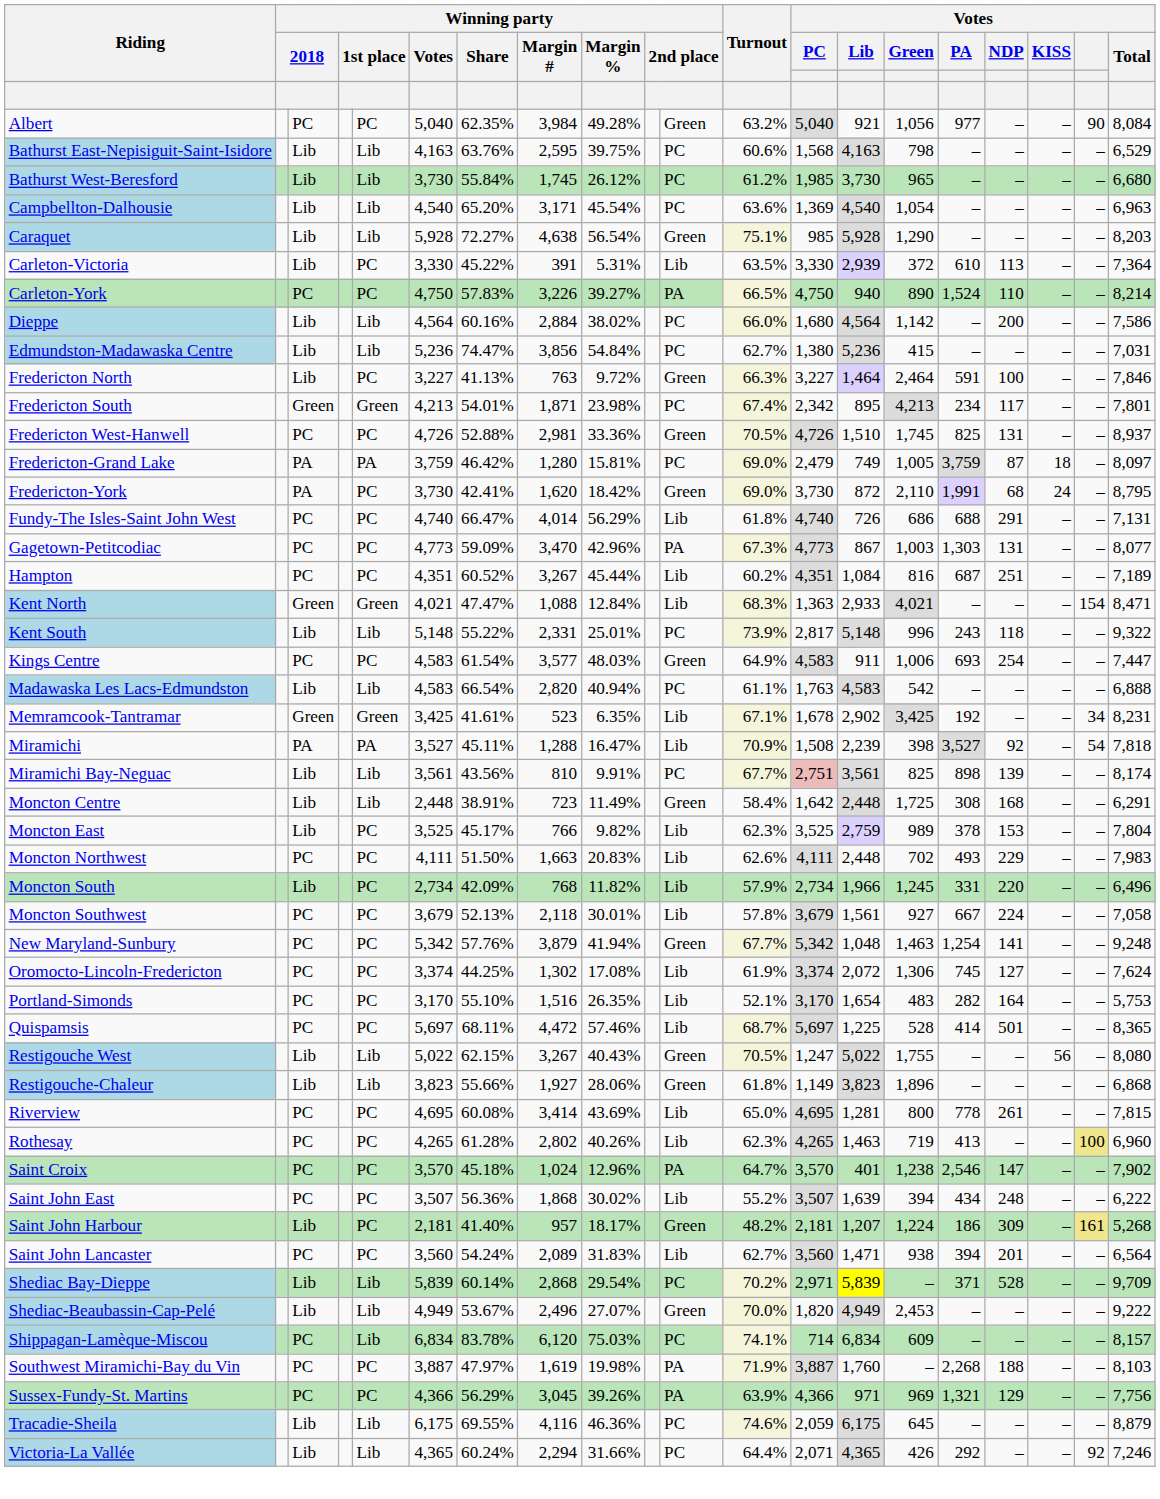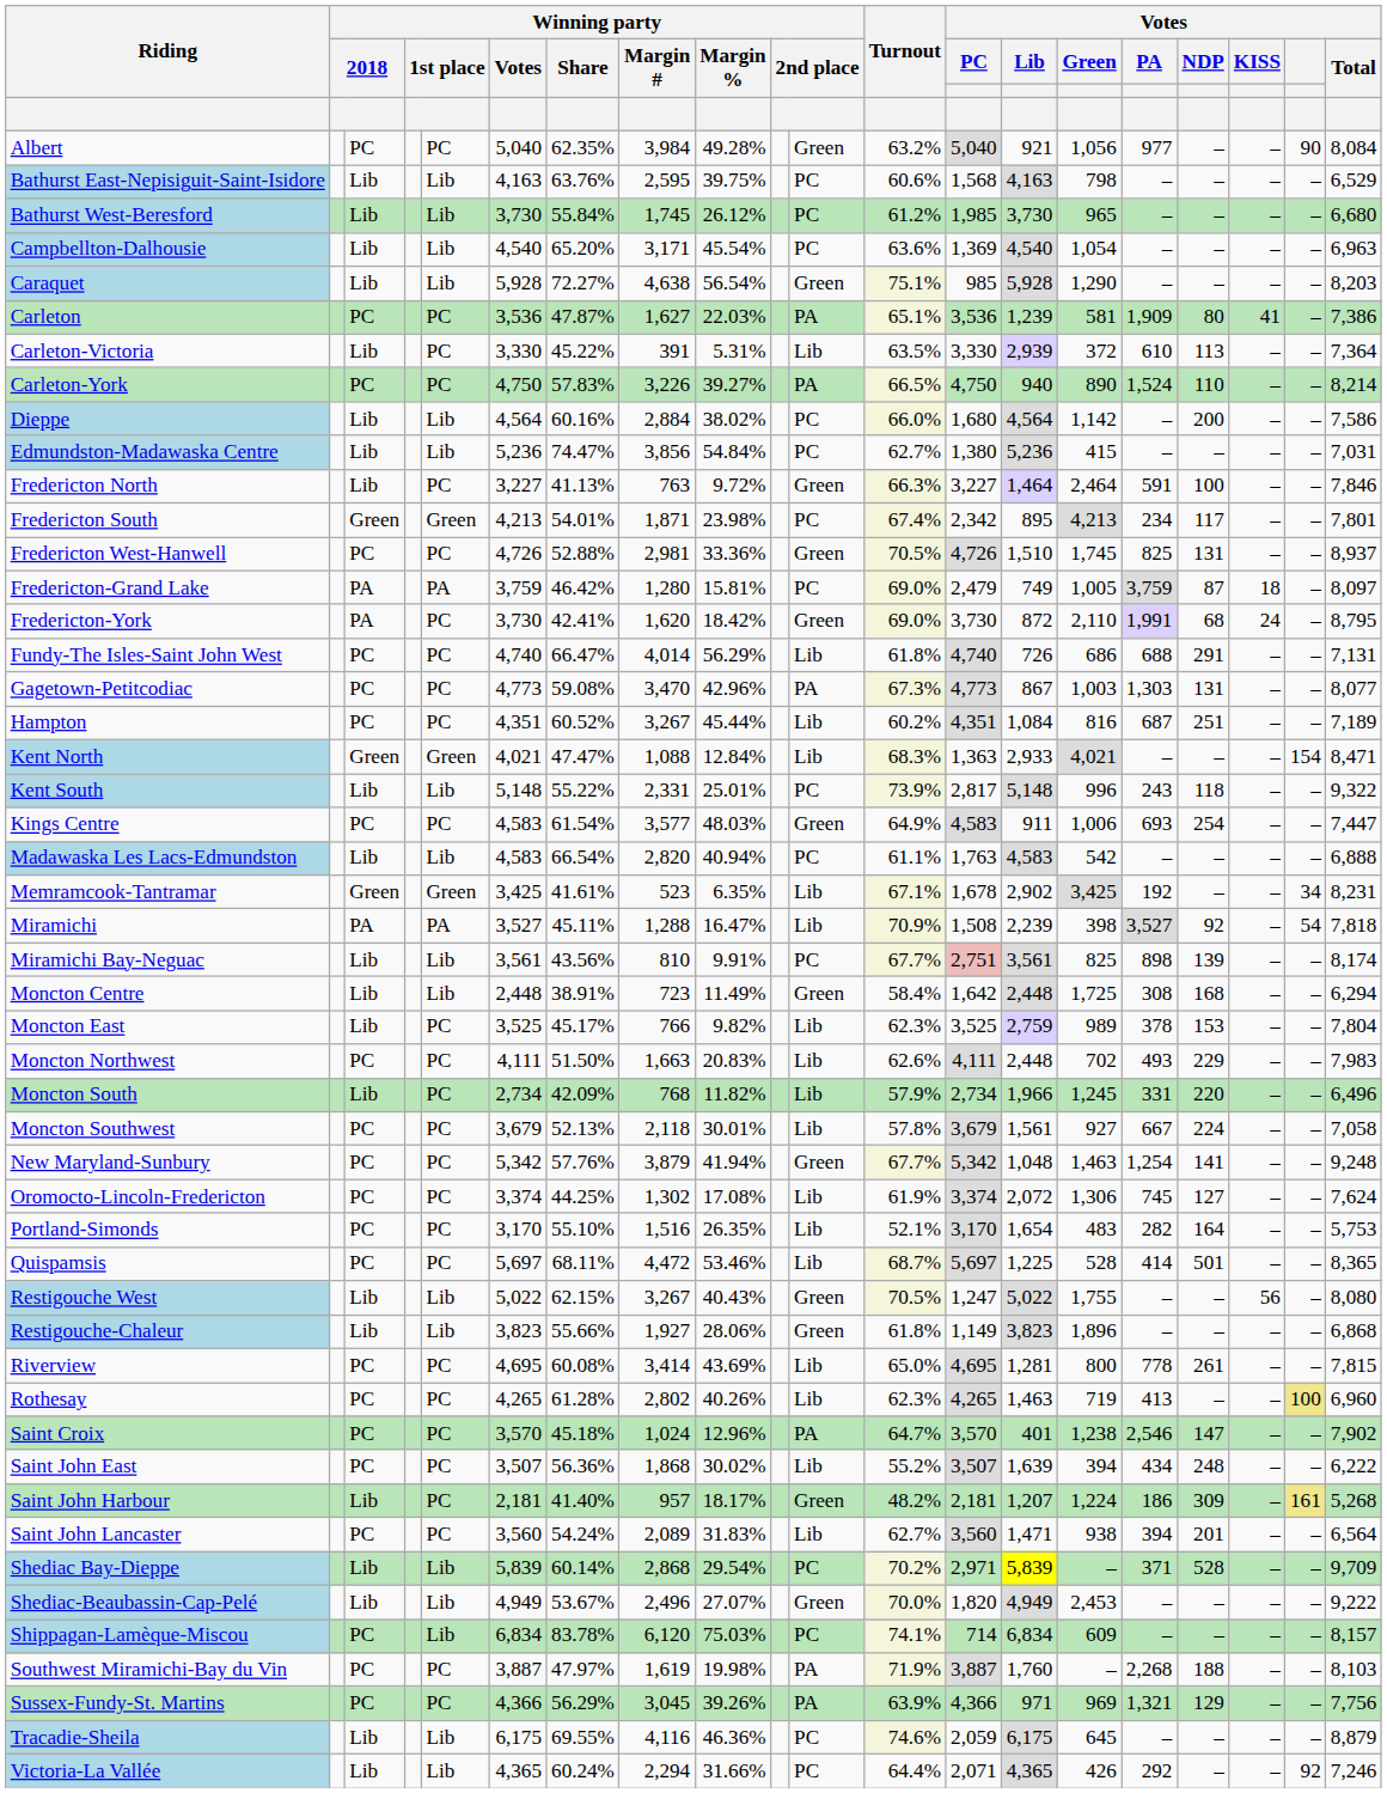+ row: Carleton | PC | PC | 3,536 | 47.87% | 1,627 | 22.03% | PA | 65.1% | 3,536 | 1,239 | 581 | 1,909 | 80 | 41 | – | 7,386
Gagetown-Petitcodiac | Winning party / Share: 59.09% -> 59.08%
Moncton Centre | Votes / Total: 6,291 -> 6,294
Quispamsis | Winning party / Margin %: 57.46% -> 53.46%
